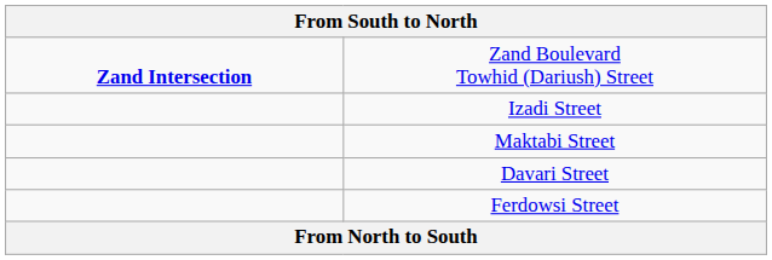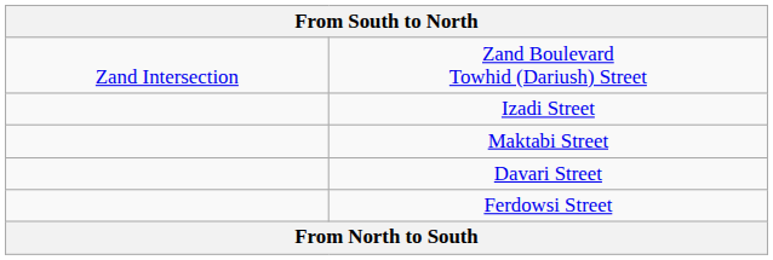Zand Boulevard Towhid (Dariush) Street | column 1: bold -> normal
